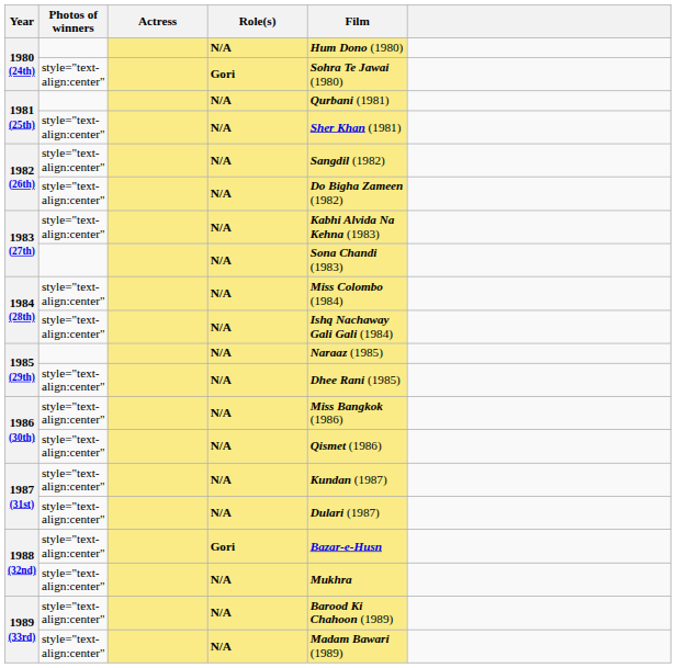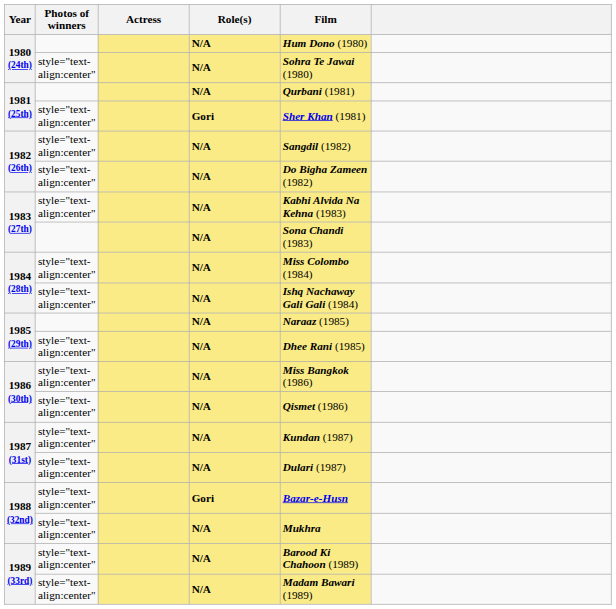1980 (24th) / style="text-align:center" | Role(s): Gori -> N/A
1981 (25th) / style="text-align:center" | Role(s): N/A -> Gori
